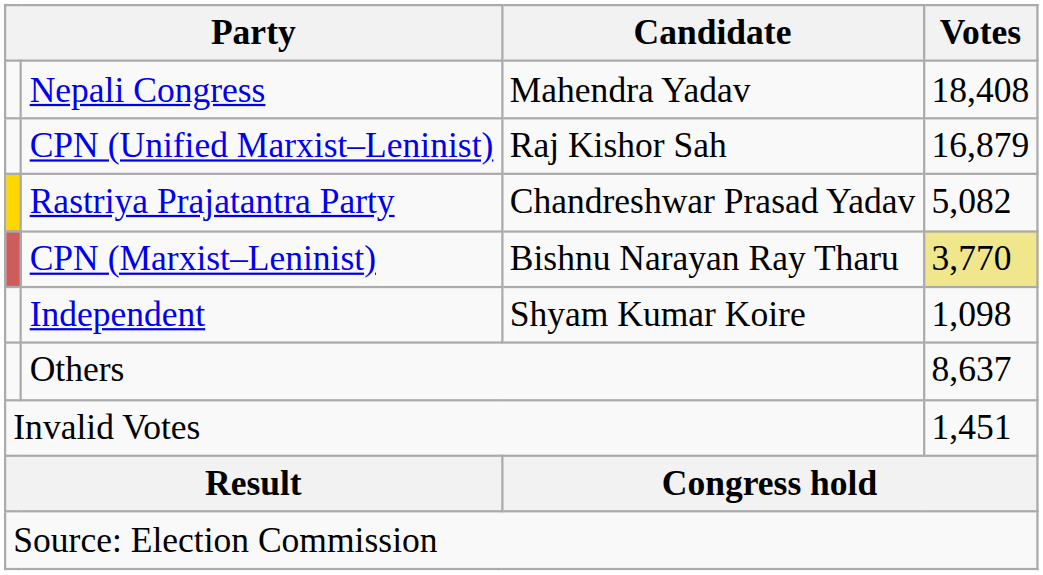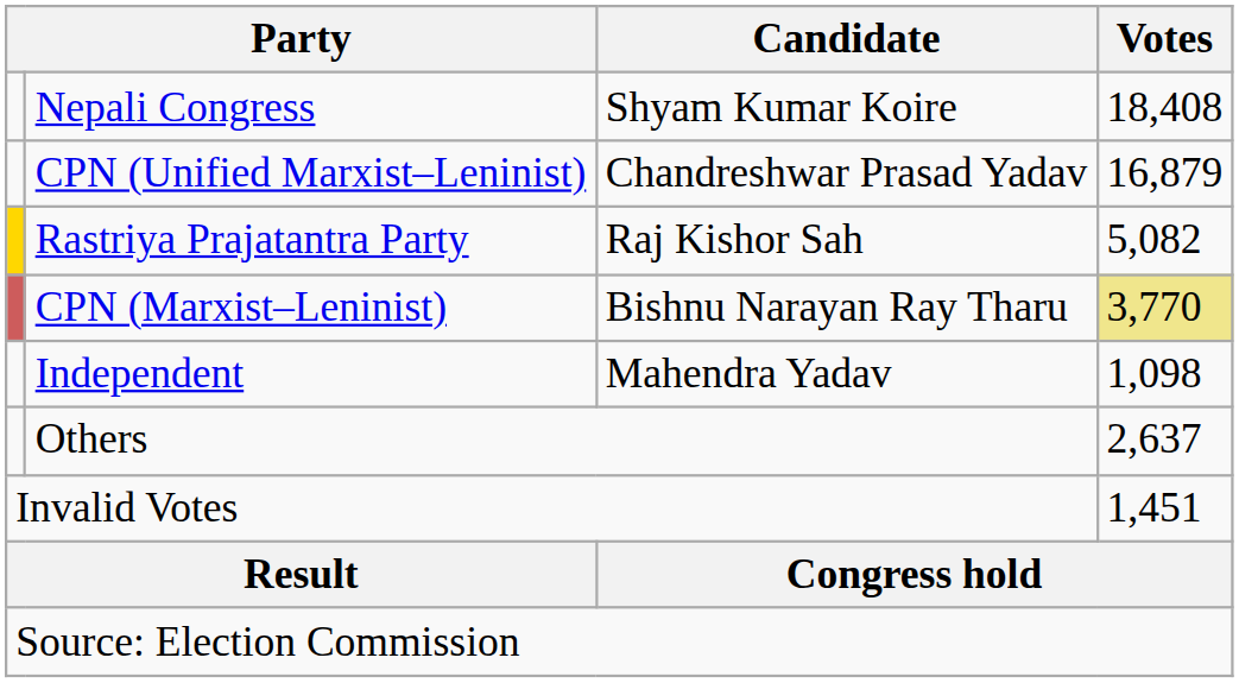Nepali Congress | Candidate: Mahendra Yadav -> Shyam Kumar Koire
CPN (Unified Marxist–Leninist) | Candidate: Raj Kishor Sah -> Chandreshwar Prasad Yadav
Rastriya Prajatantra Party | Candidate: Chandreshwar Prasad Yadav -> Raj Kishor Sah
Independent | Candidate: Shyam Kumar Koire -> Mahendra Yadav
Others | Votes: 8,637 -> 2,637
